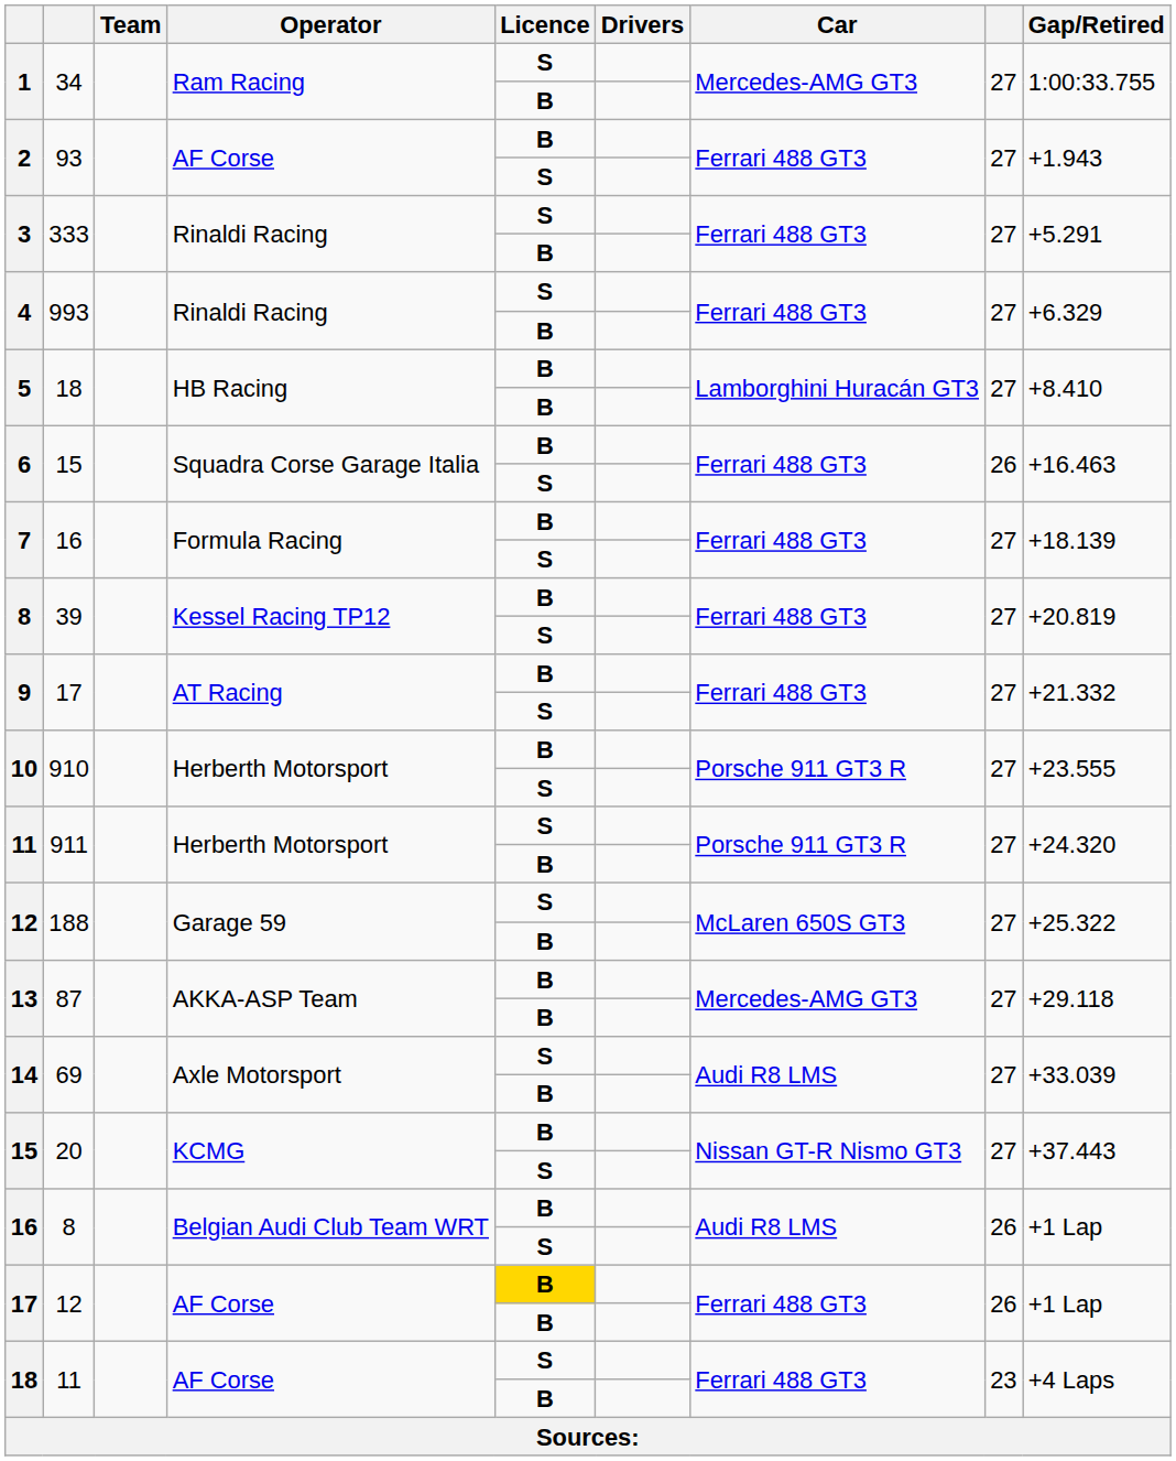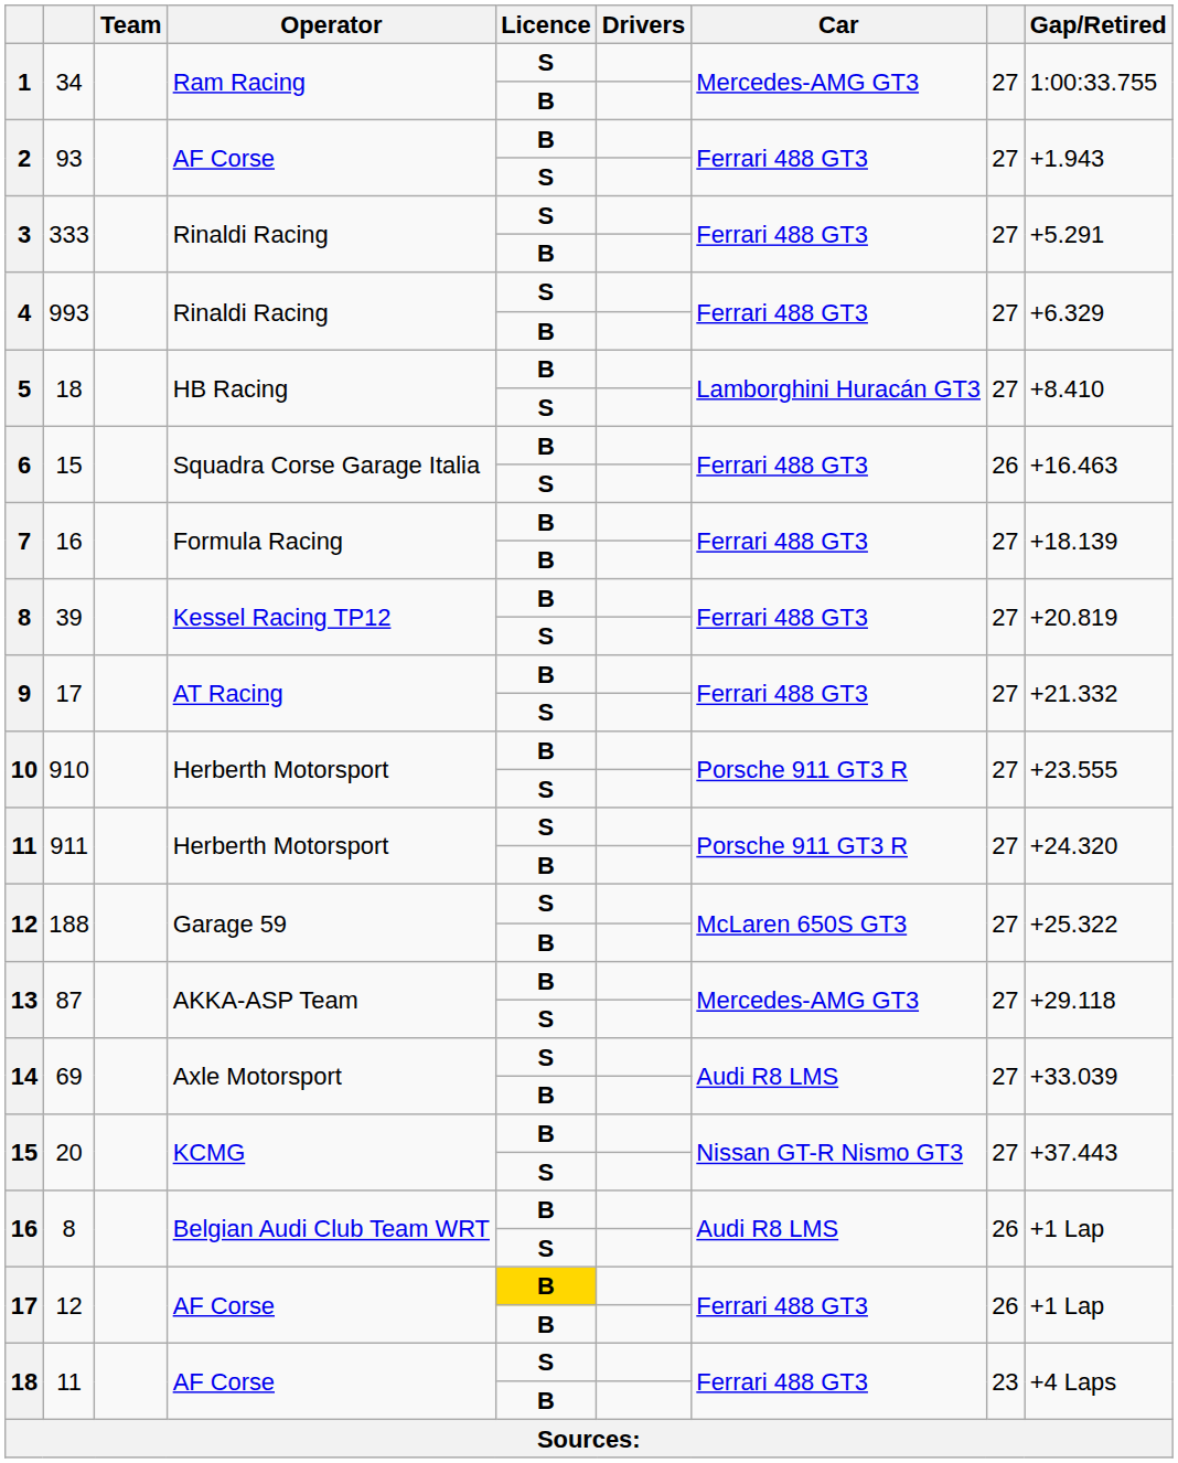row 11 | Licence: B -> S
row 15 | Licence: S -> B
row 27 | Licence: B -> S
